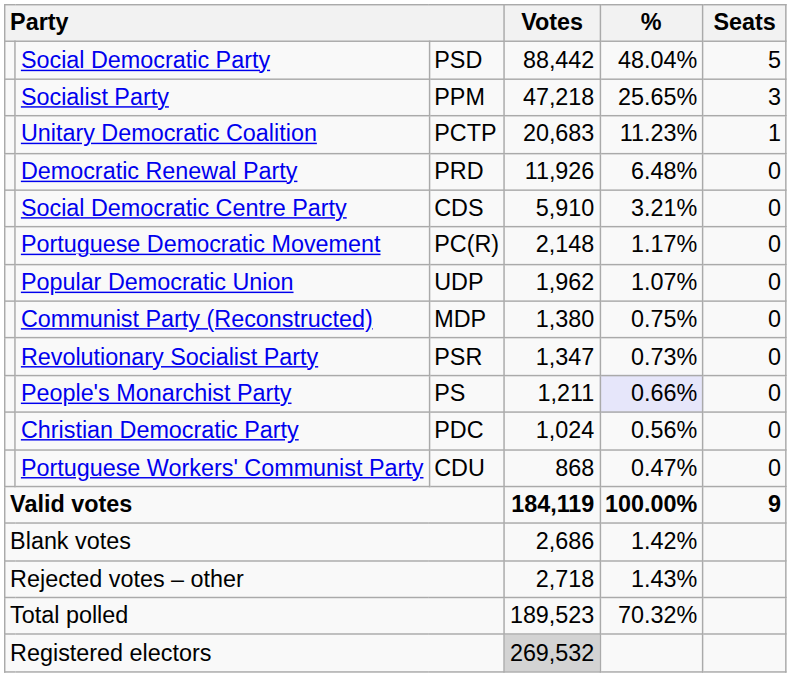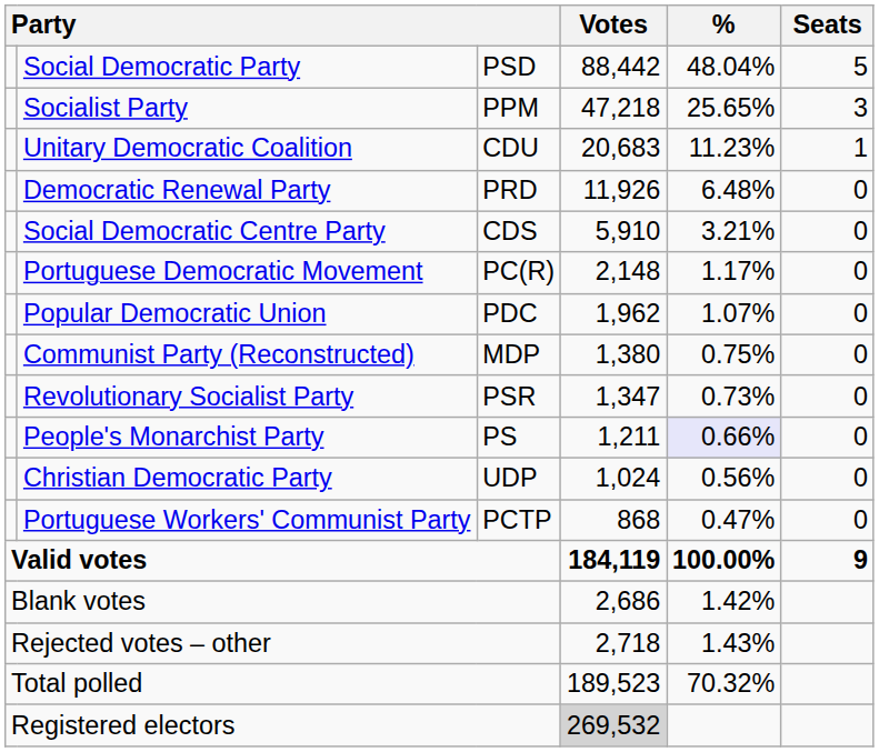Unitary Democratic Coalition | column 3: PCTP -> CDU
Popular Democratic Union | column 3: UDP -> PDC
Christian Democratic Party | column 3: PDC -> UDP
Portuguese Workers' Communist Party | column 3: CDU -> PCTP
